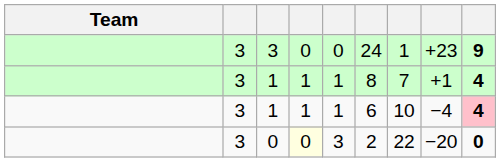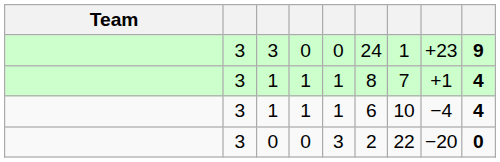row 4 | column 9: pink background -> no background
row 5 | column 4: lightyellow background -> no background
